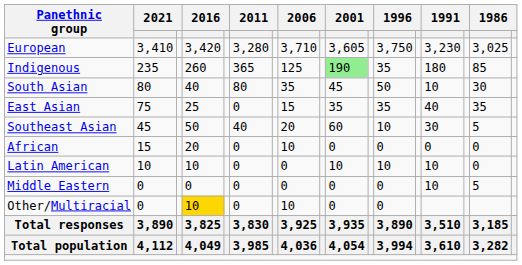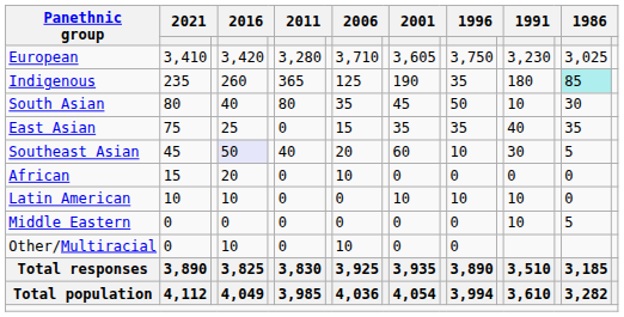Indigenous | column 10: lightgreen background -> no background
Indigenous | column 16: no background -> paleturquoise background
Southeast Asian | column 4: no background -> lavender background
Other/Multiracial | column 4: gold background -> no background
